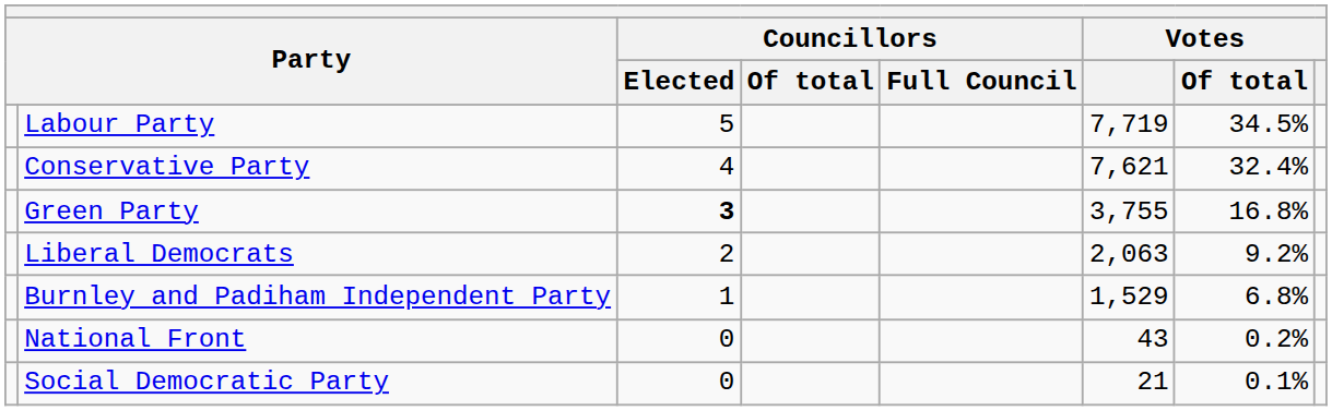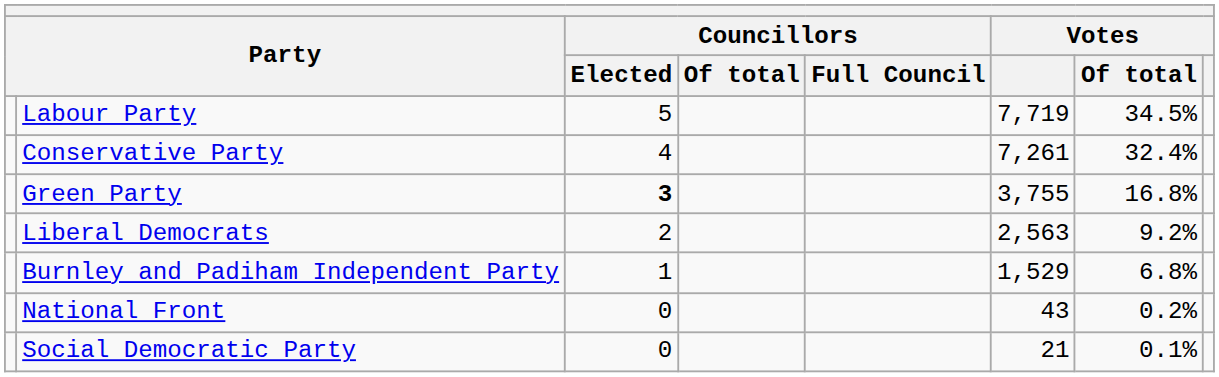Conservative Party | column 6: 7,621 -> 7,261
Liberal Democrats | column 6: 2,063 -> 2,563
